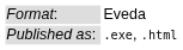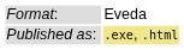Published as: | column 2: no background -> khaki background
